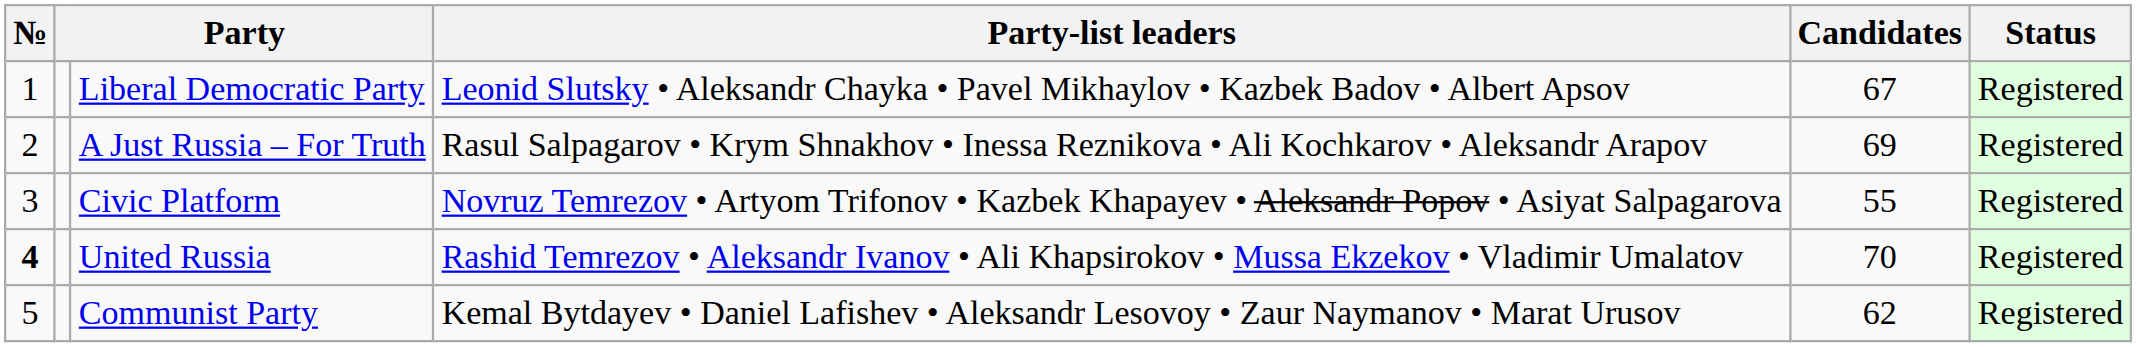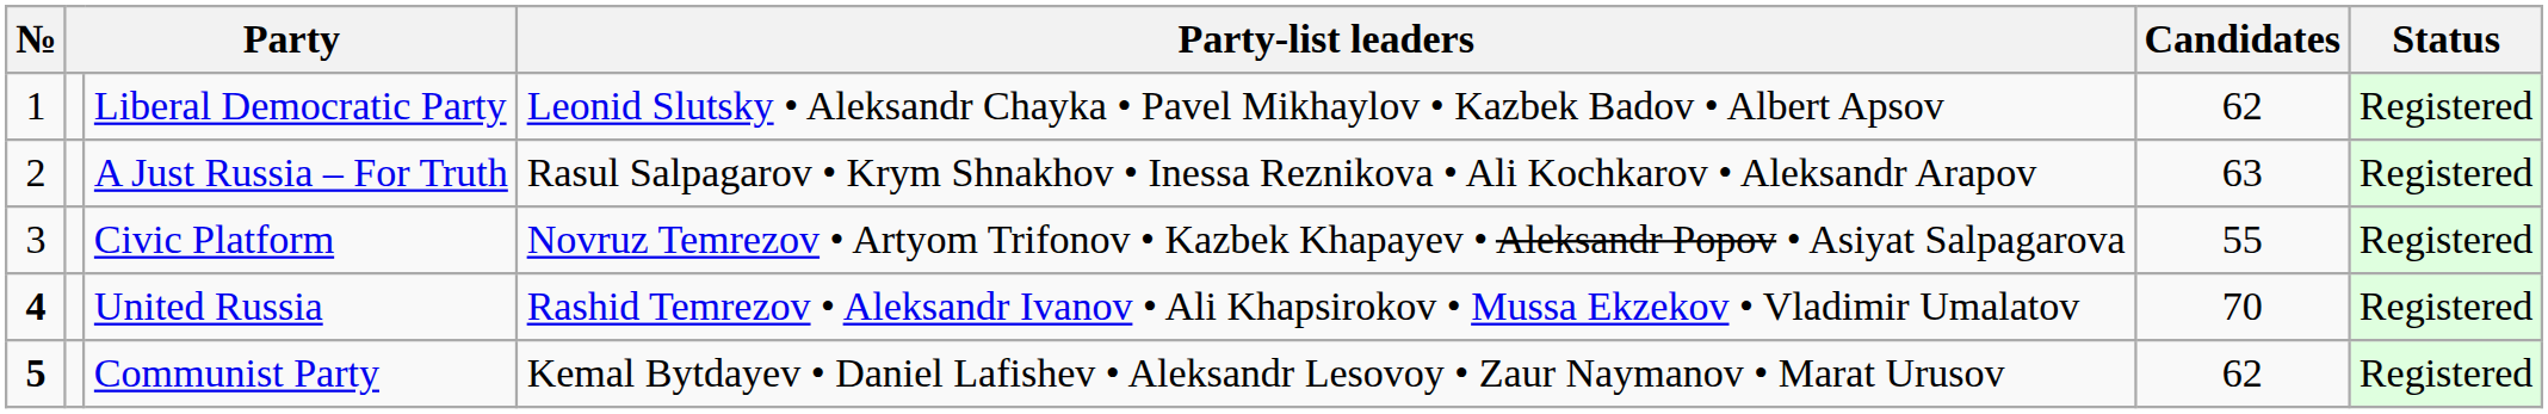Liberal Democratic Party | Candidates: 67 -> 62
A Just Russia – For Truth | Candidates: 69 -> 63
Communist Party | №: normal -> bold
